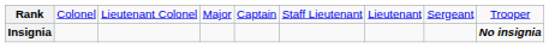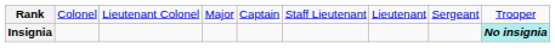Insignia | column 9: no background -> paleturquoise background
